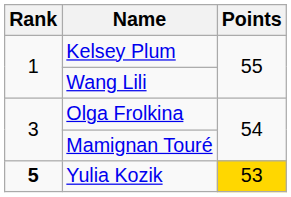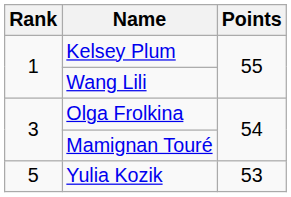Yulia Kozik | Rank: bold -> normal
Yulia Kozik | Points: gold background -> no background
